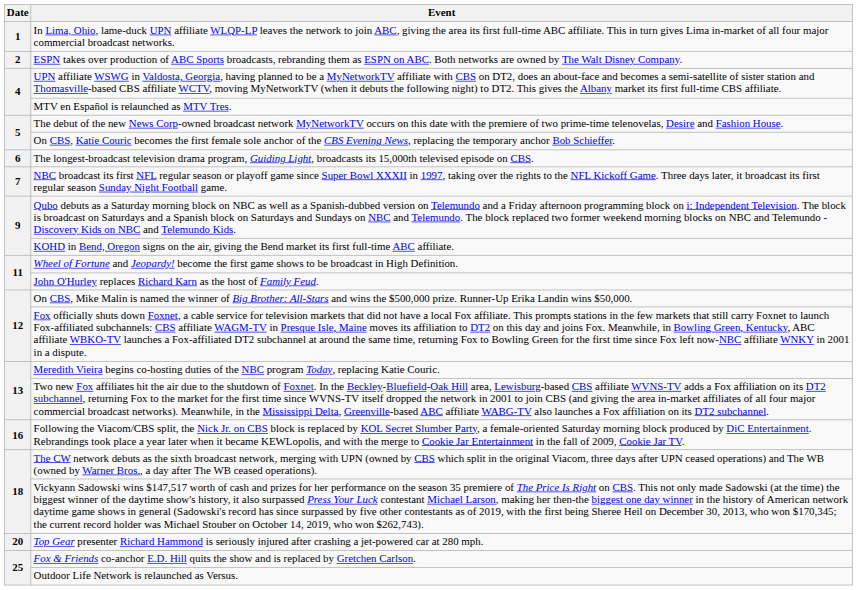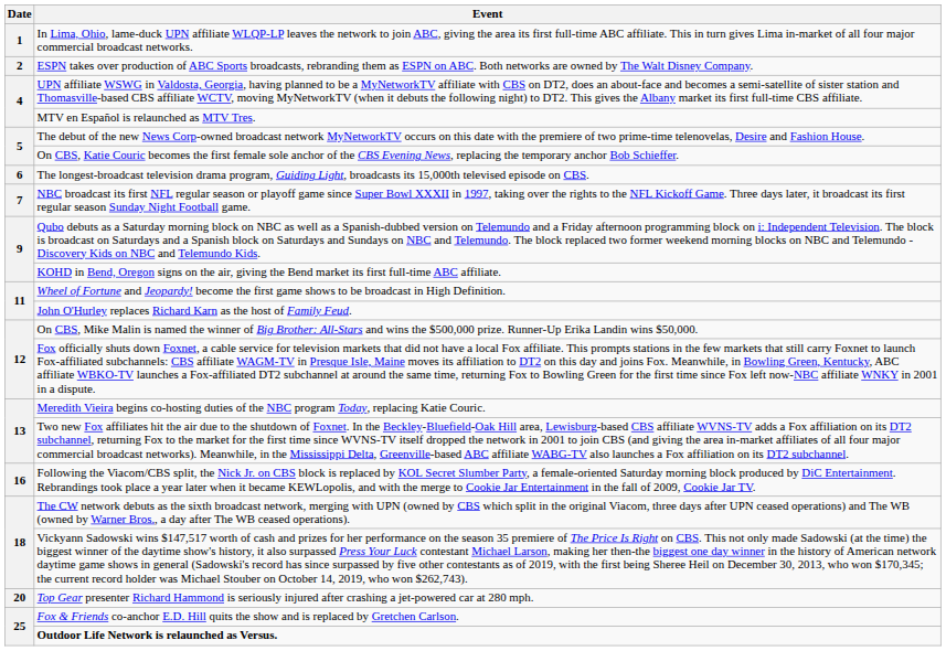Outdoor Life Network is relaunched as Versus. | Event: normal -> bold
